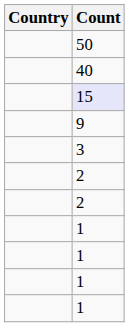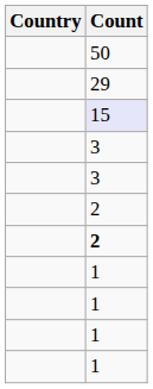row 3 | Count: 40 -> 29
row 5 | Count: 9 -> 3
row 8 | Count: normal -> bold
